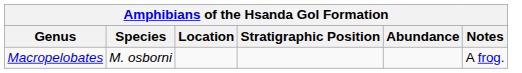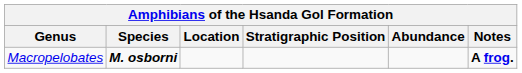Macropelobates | Species: normal -> bold
Macropelobates | Notes: normal -> bold
